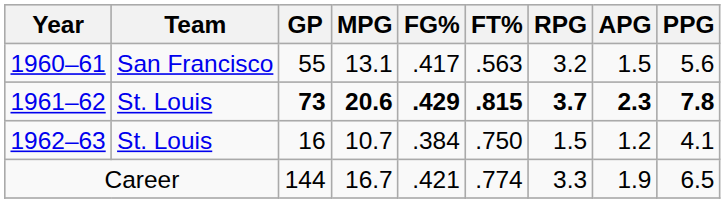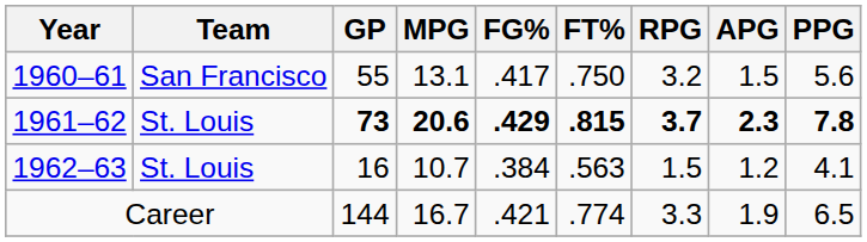1960–61 | FT%: .563 -> .750
1962–63 | FT%: .750 -> .563
